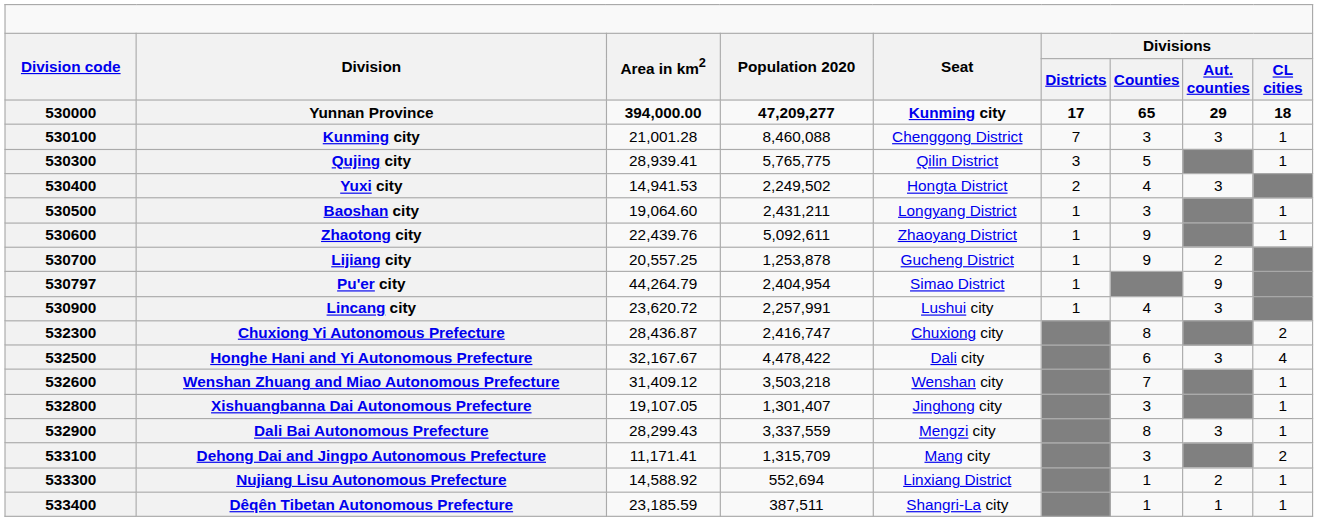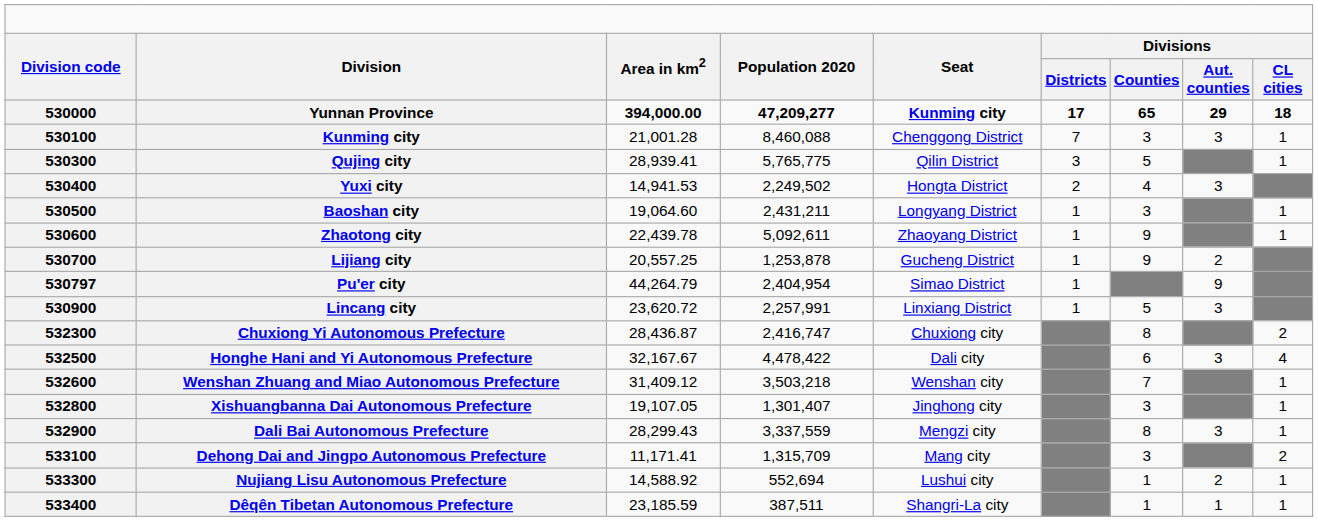Zhaotong city | column 3: 22,439.76 -> 22,439.78
Lincang city | column 5: Lushui city -> Linxiang District
Lincang city | column 7: 4 -> 5
Nujiang Lisu Autonomous Prefecture | column 5: Linxiang District -> Lushui city
